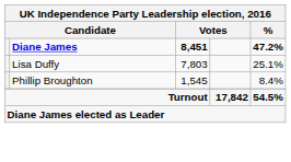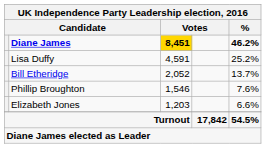Diane James | column 3: no background -> gold background
Diane James | %: 47.2% -> 46.2%
Lisa Duffy | column 3: 7,803 -> 4,591
Lisa Duffy | %: 25.1% -> 25.2%
+ row: Bill Etheridge | 2,052 | 13.7%
Phillip Broughton | column 3: 1,545 -> 1,546
Phillip Broughton | %: 8.4% -> 7.6%
+ row: Elizabeth Jones | 1,203 | 6.6%
